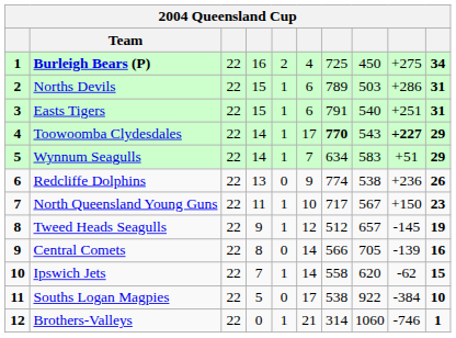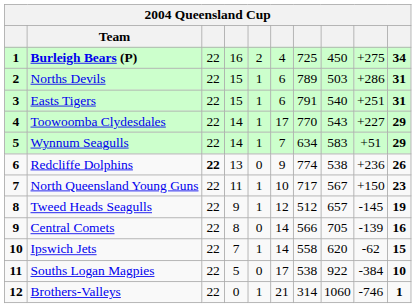Toowoomba Clydesdales | column 7: bold -> normal
Toowoomba Clydesdales | column 9: bold -> normal
Redcliffe Dolphins | column 3: normal -> bold
